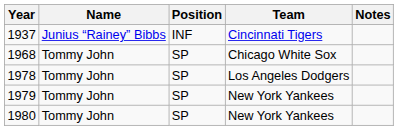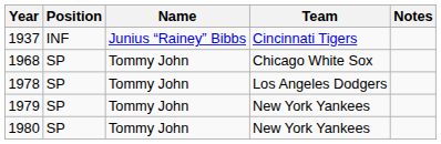columns swapped: Name <-> Position
